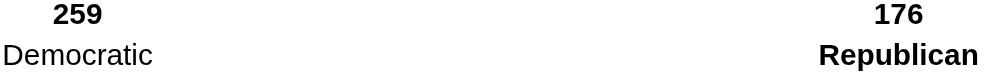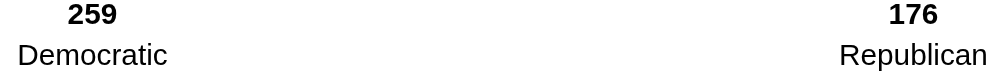Democratic | 176: bold -> normal
